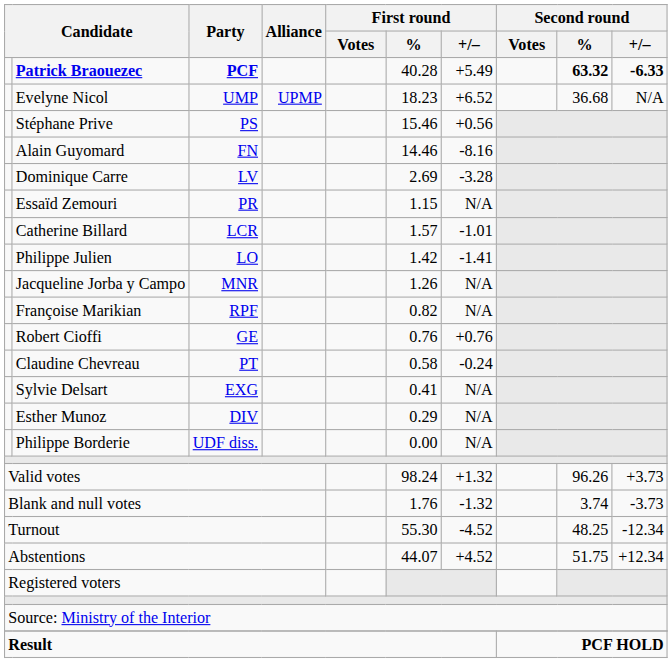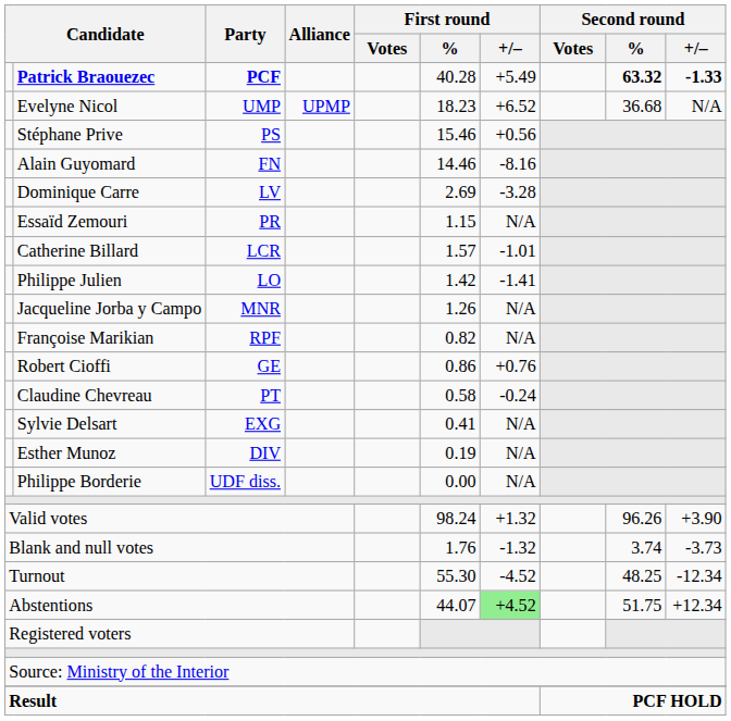Patrick Braouezec | Second round / +/–: -6.33 -> -1.33
Robert Cioffi | First round / %: 0.76 -> 0.86
Esther Munoz | First round / %: 0.29 -> 0.19
Valid votes | Second round / +/–: +3.73 -> +3.90
Abstentions | First round / +/–: no background -> lightgreen background
